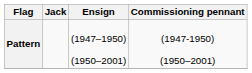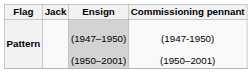Pattern | Ensign: no background -> lightgrey background
